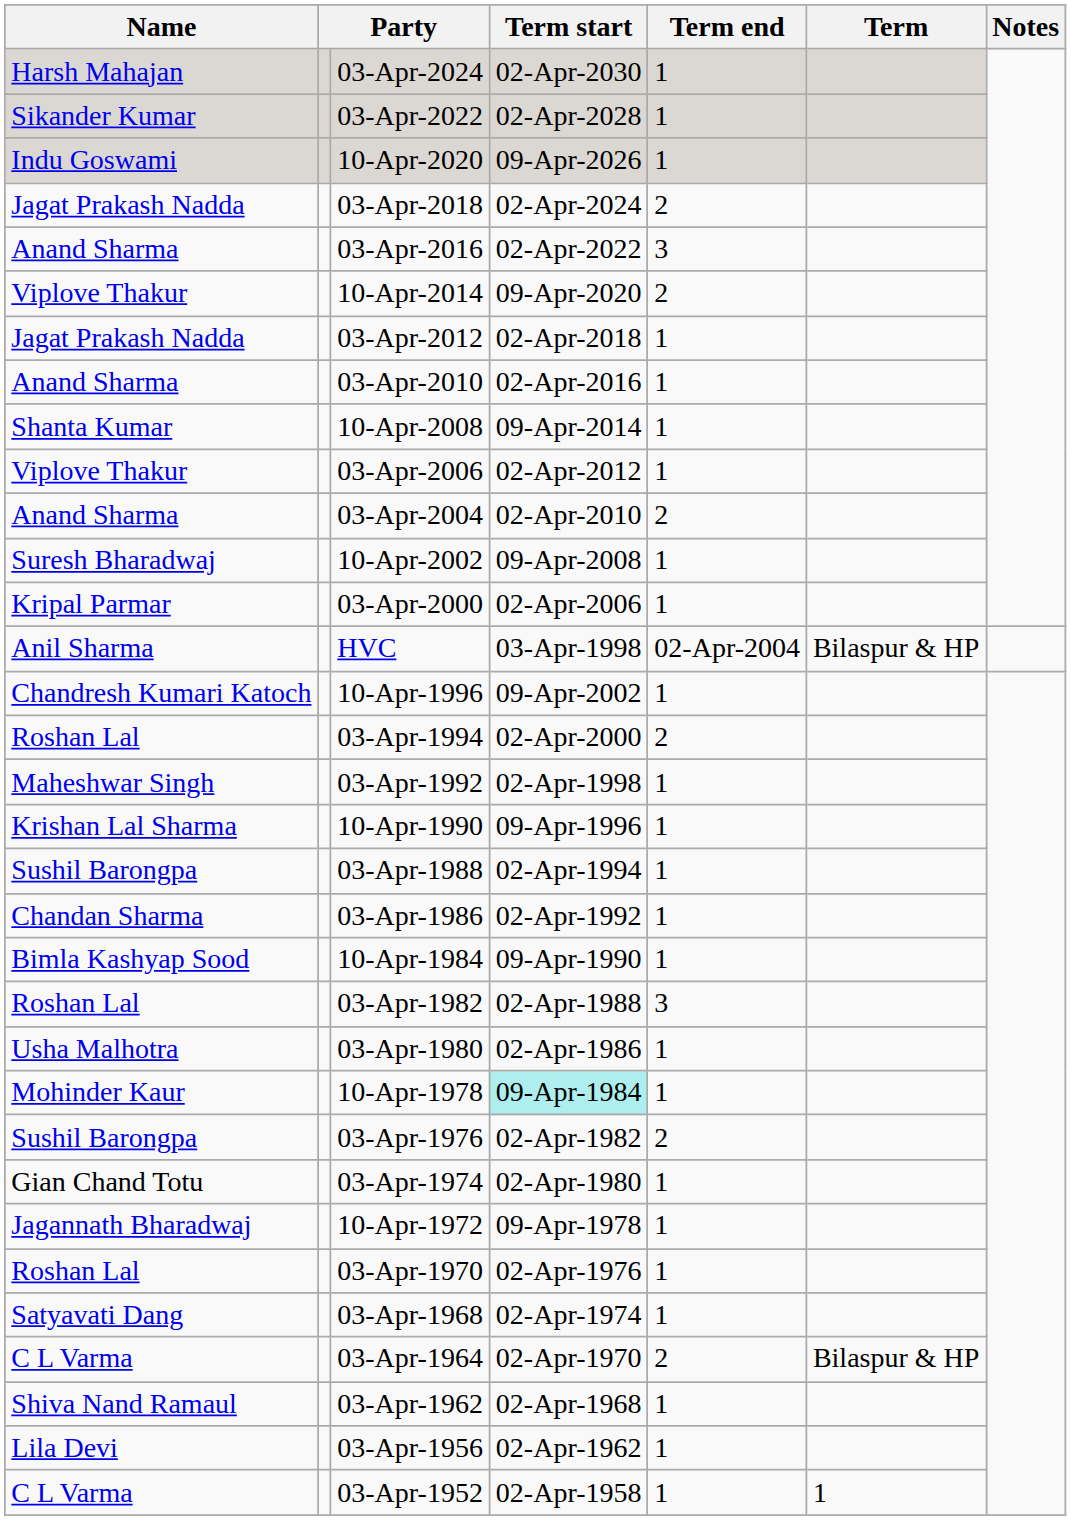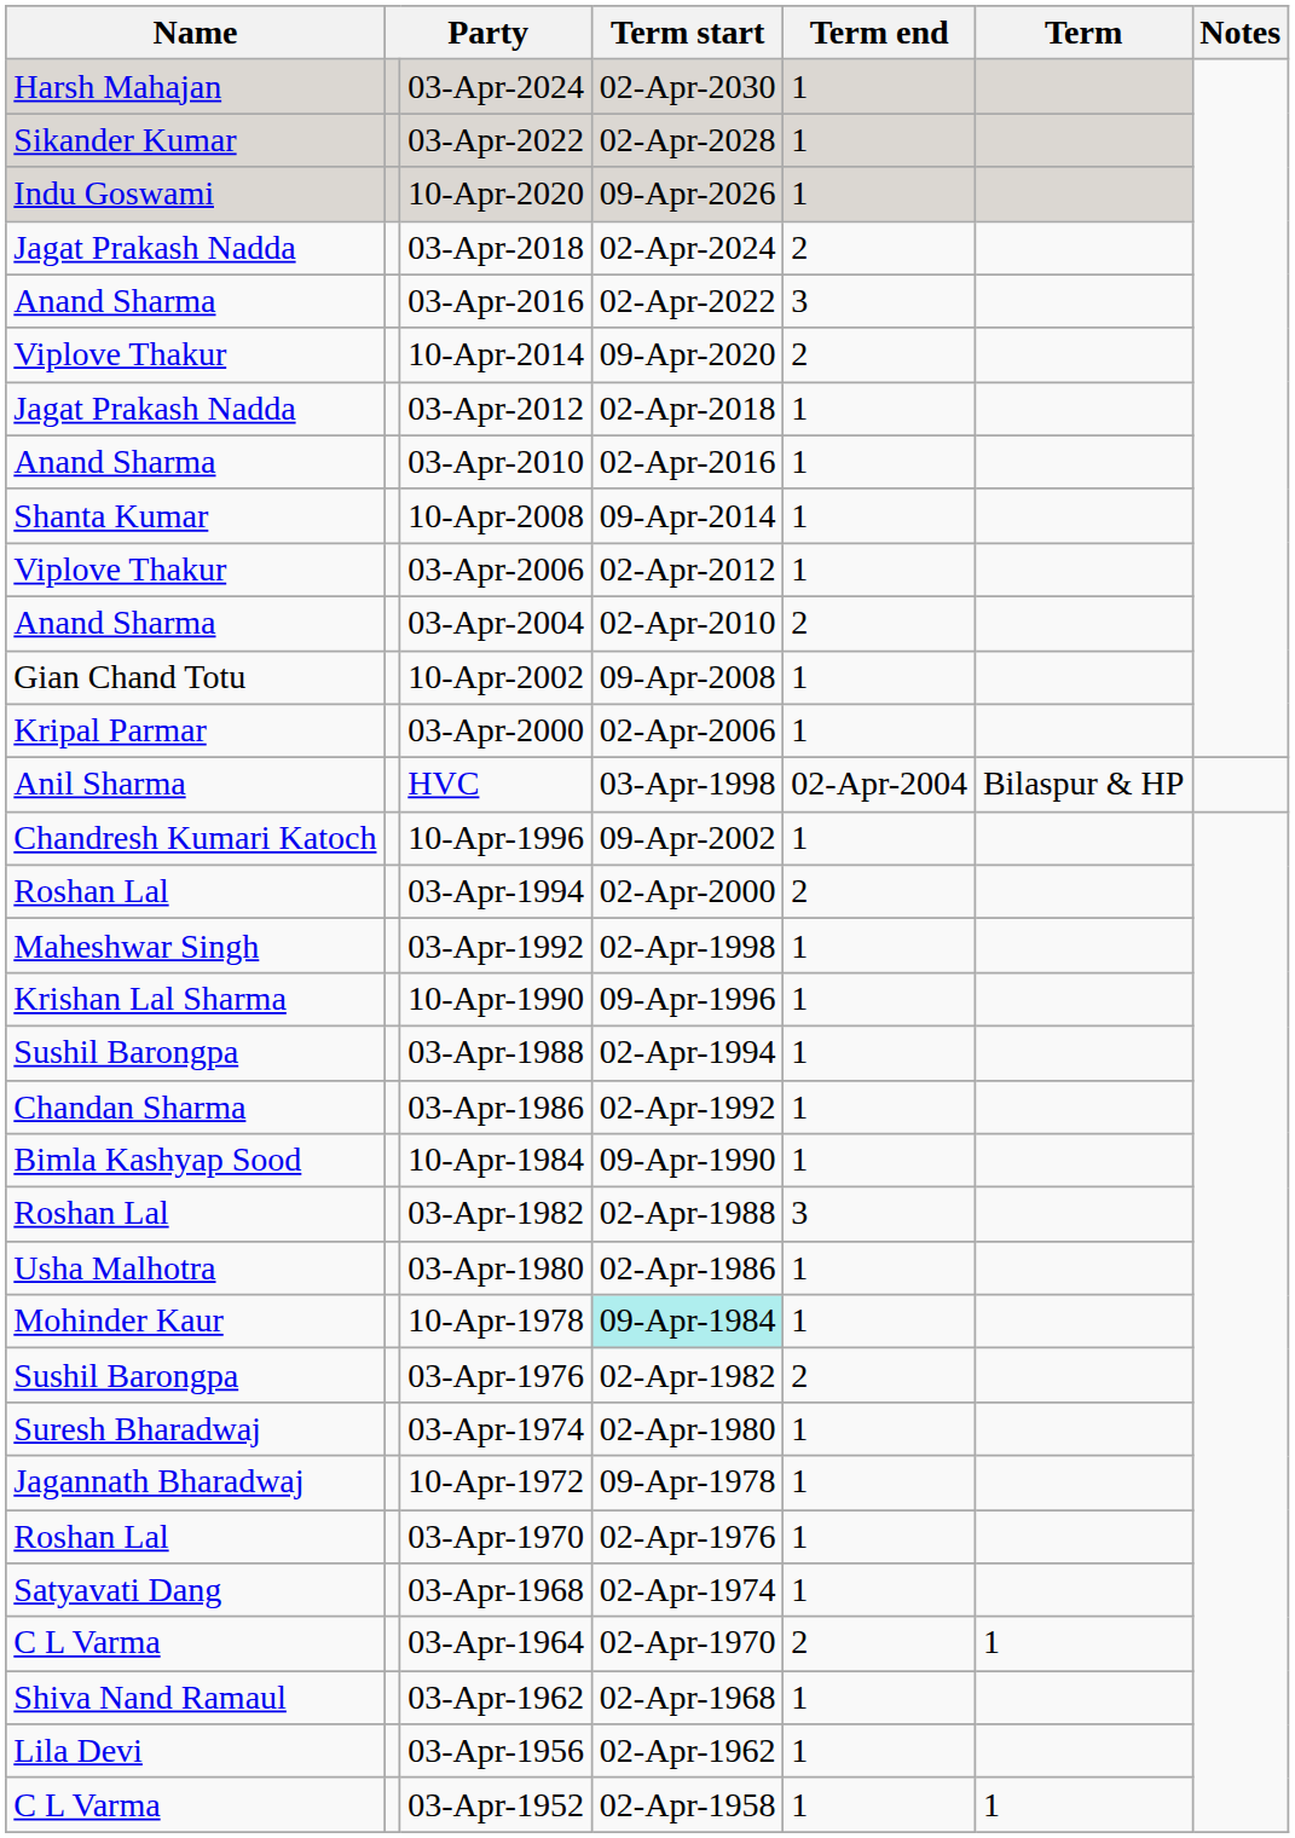10-Apr-2002 | Name: Suresh Bharadwaj -> Gian Chand Totu
03-Apr-1974 | Name: Gian Chand Totu -> Suresh Bharadwaj
03-Apr-1964 | Term: Bilaspur & HP -> 1
